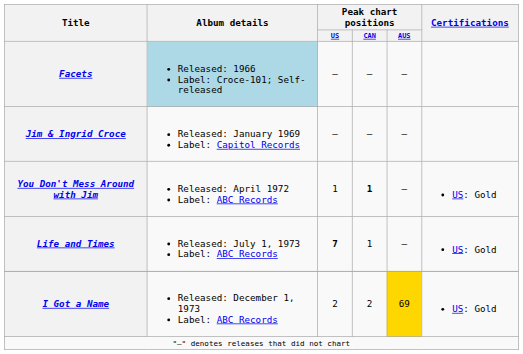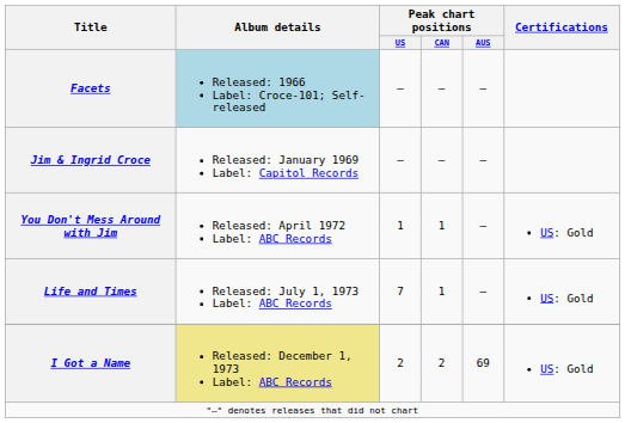You Don't Mess Around with Jim | Peak chart positions / CAN: bold -> normal
Life and Times | Peak chart positions / US: bold -> normal
I Got a Name | Album details: no background -> khaki background
I Got a Name | Peak chart positions / AUS: gold background -> no background
